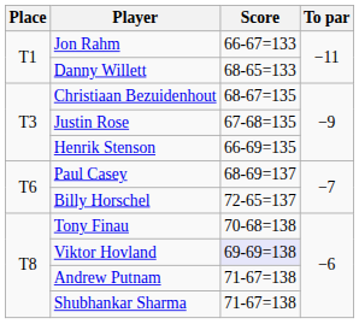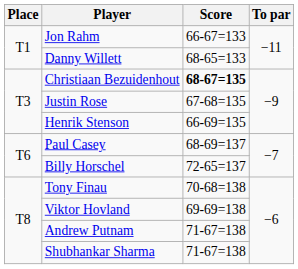Christiaan Bezuidenhout | Score: normal -> bold
Viktor Hovland | Score: lavender background -> no background
